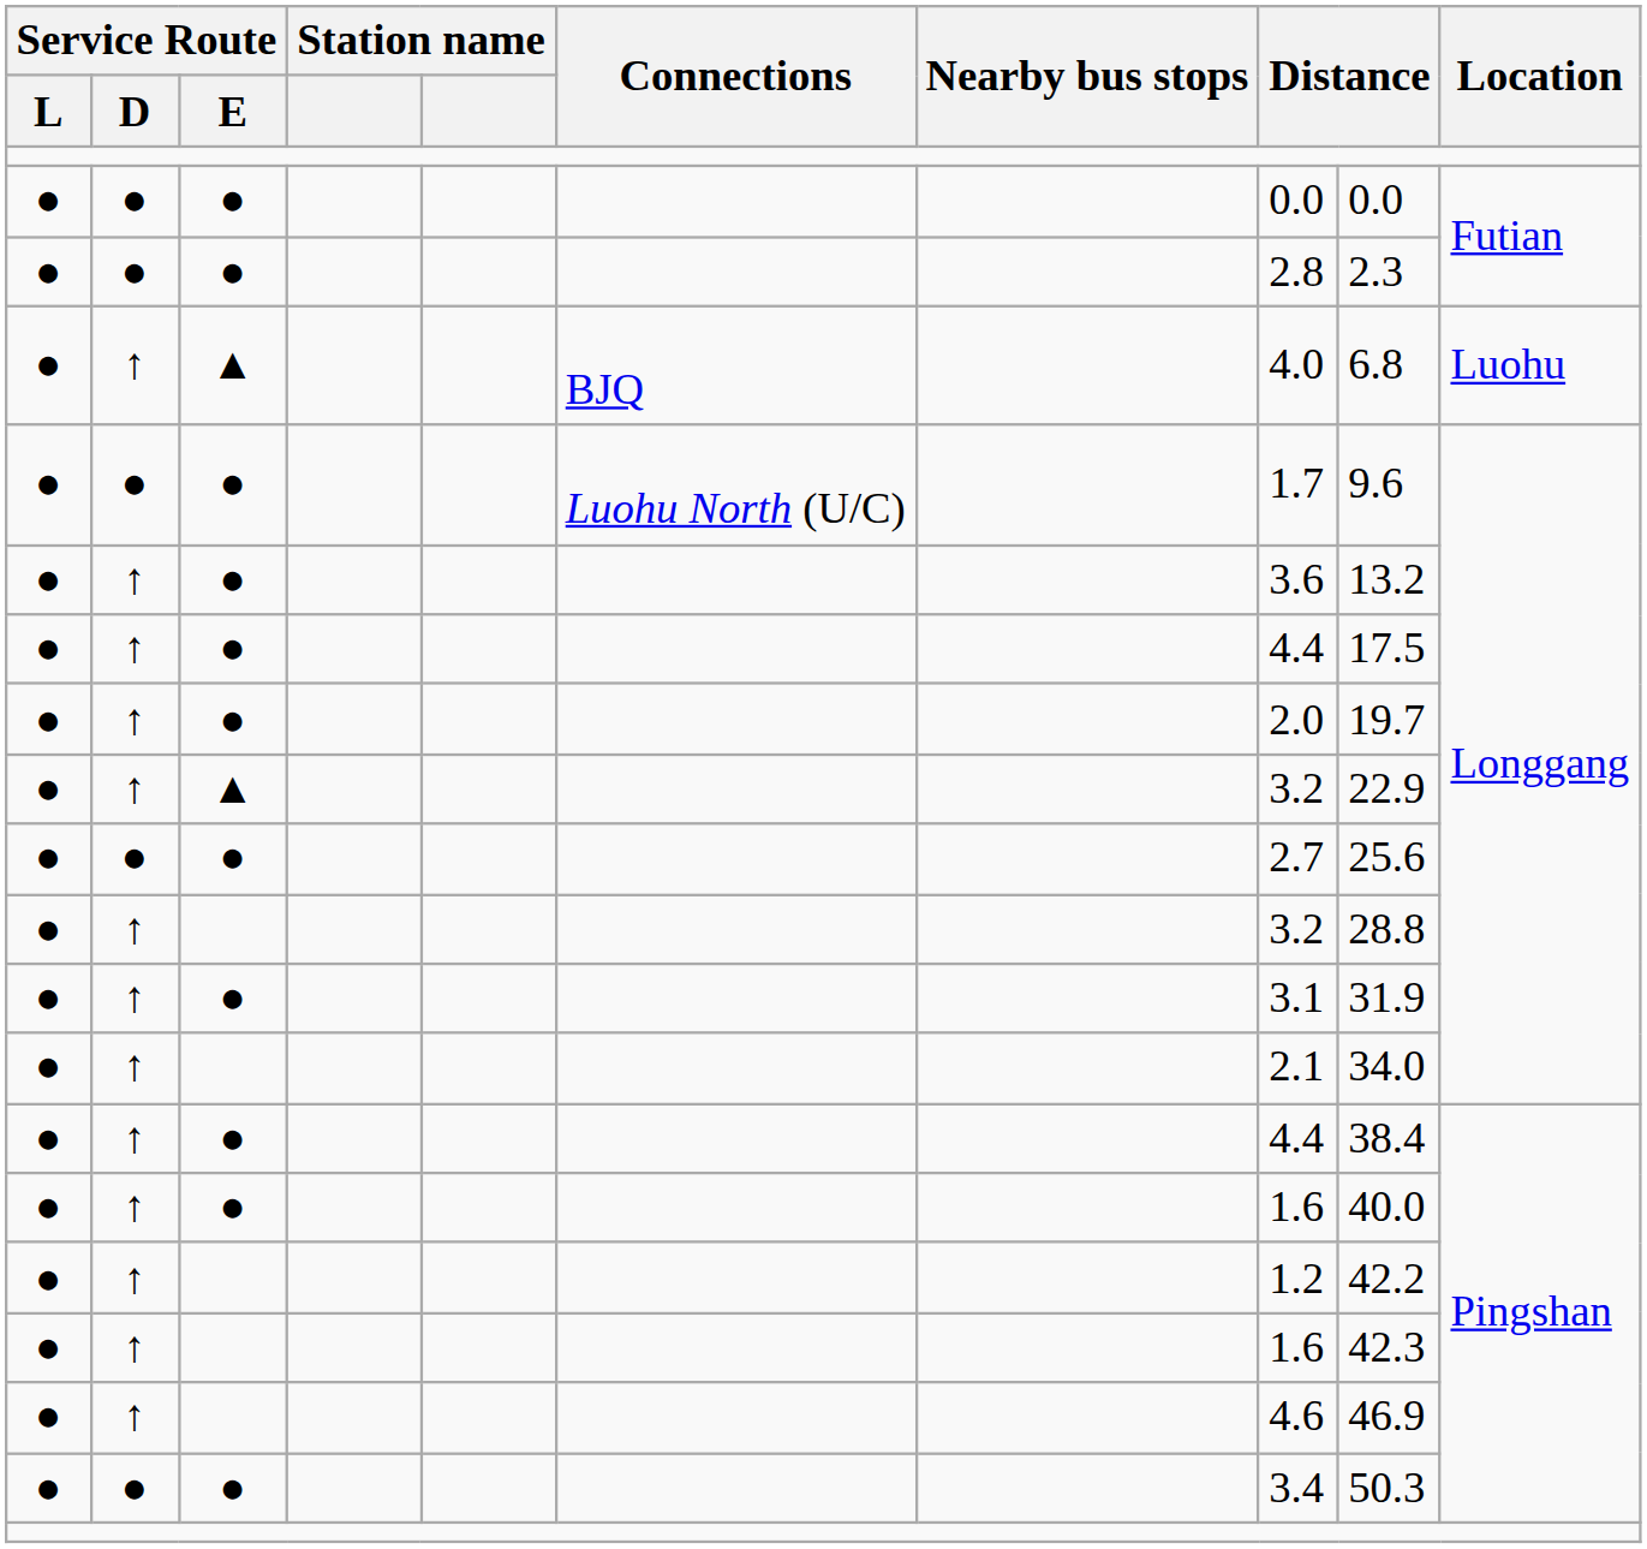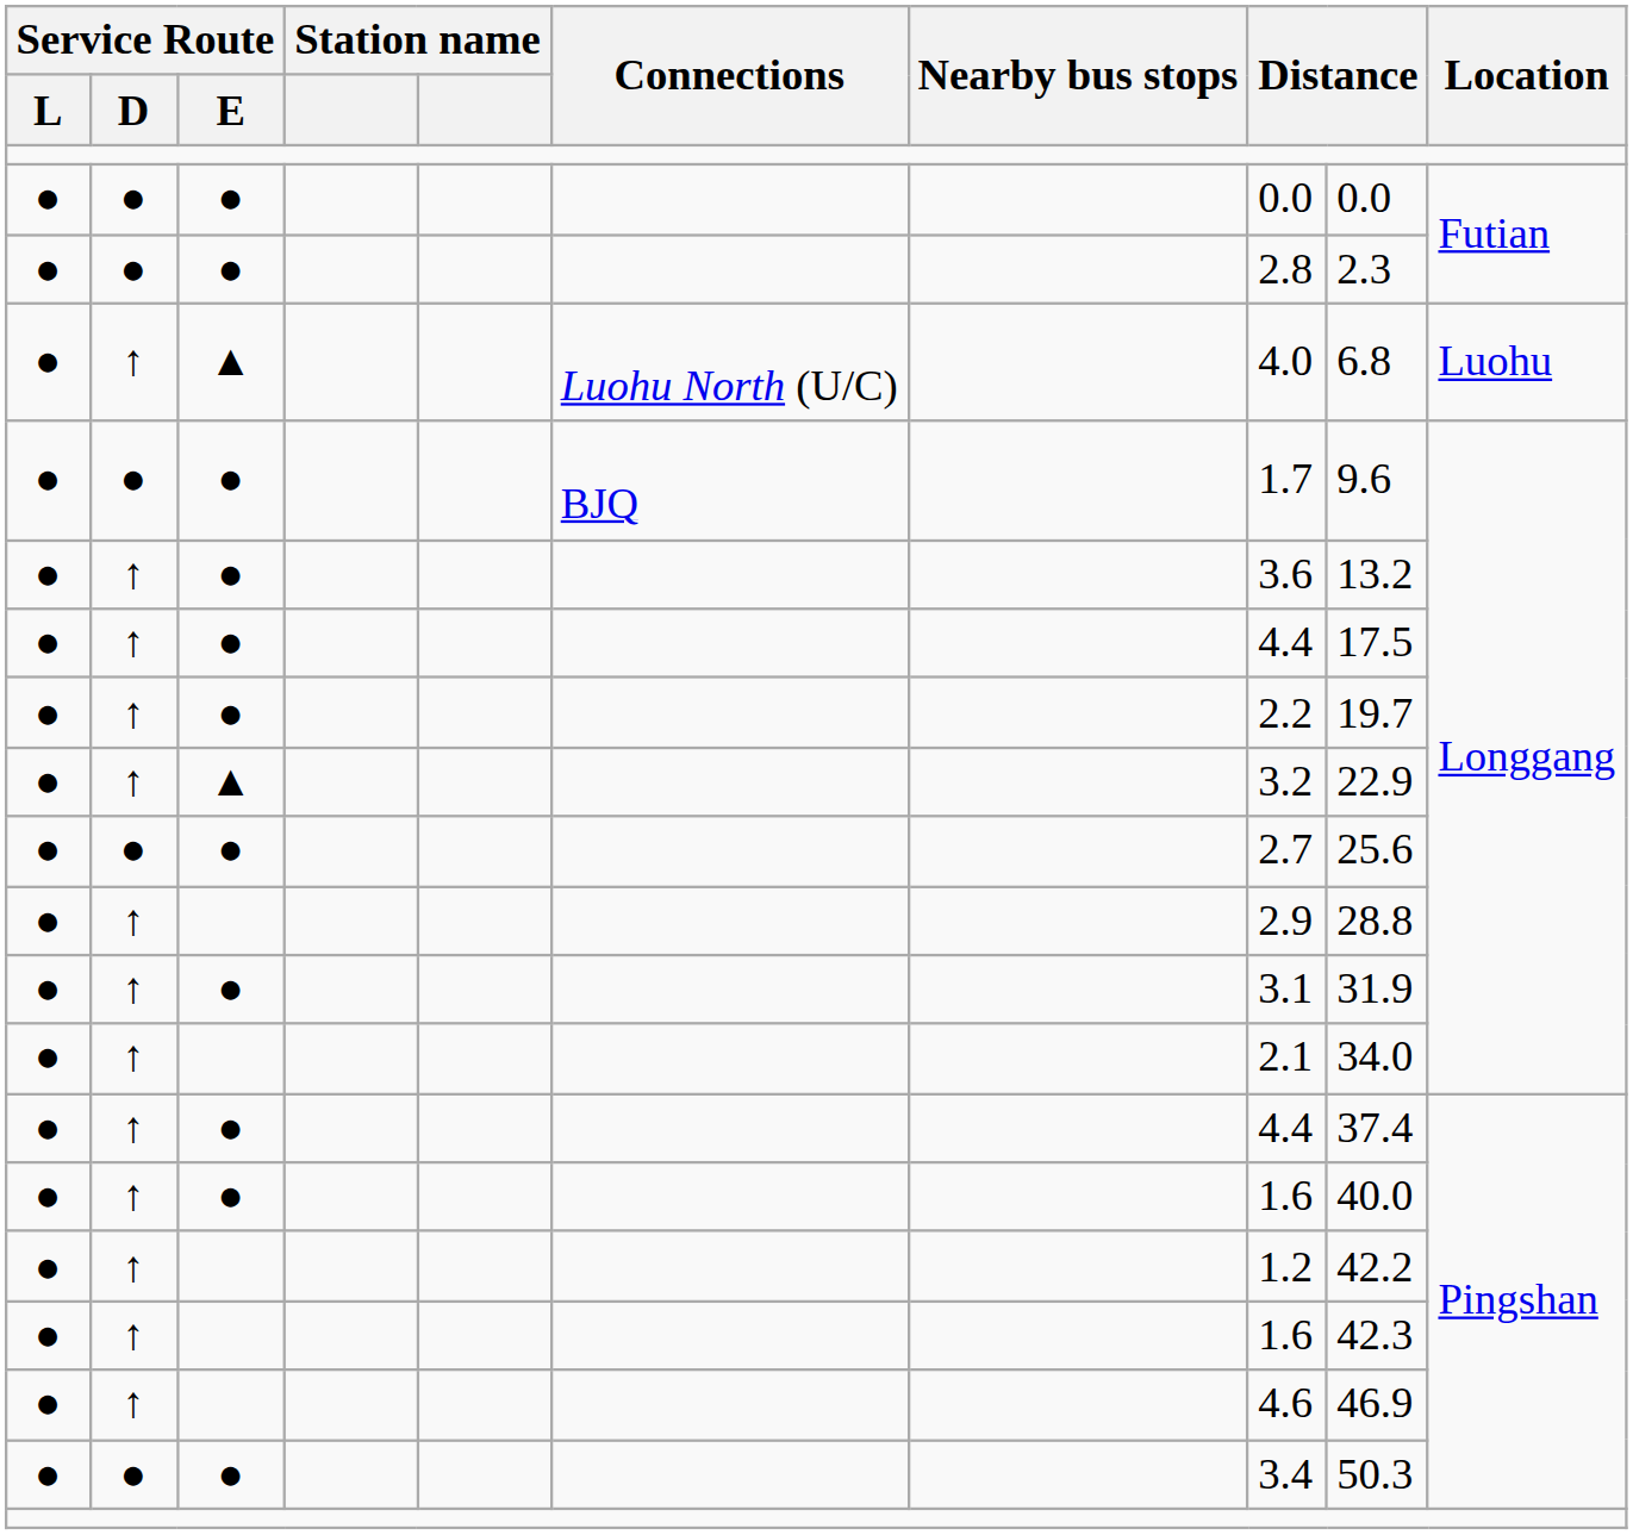row 6 | Connections: BJQ -> Luohu North (U/C)
row 7 | Connections: Luohu North (U/C) -> BJQ
row 10 | column 8: 2.0 -> 2.2
row 13 | column 8: 3.2 -> 2.9
row 16 | column 9: 38.4 -> 37.4
